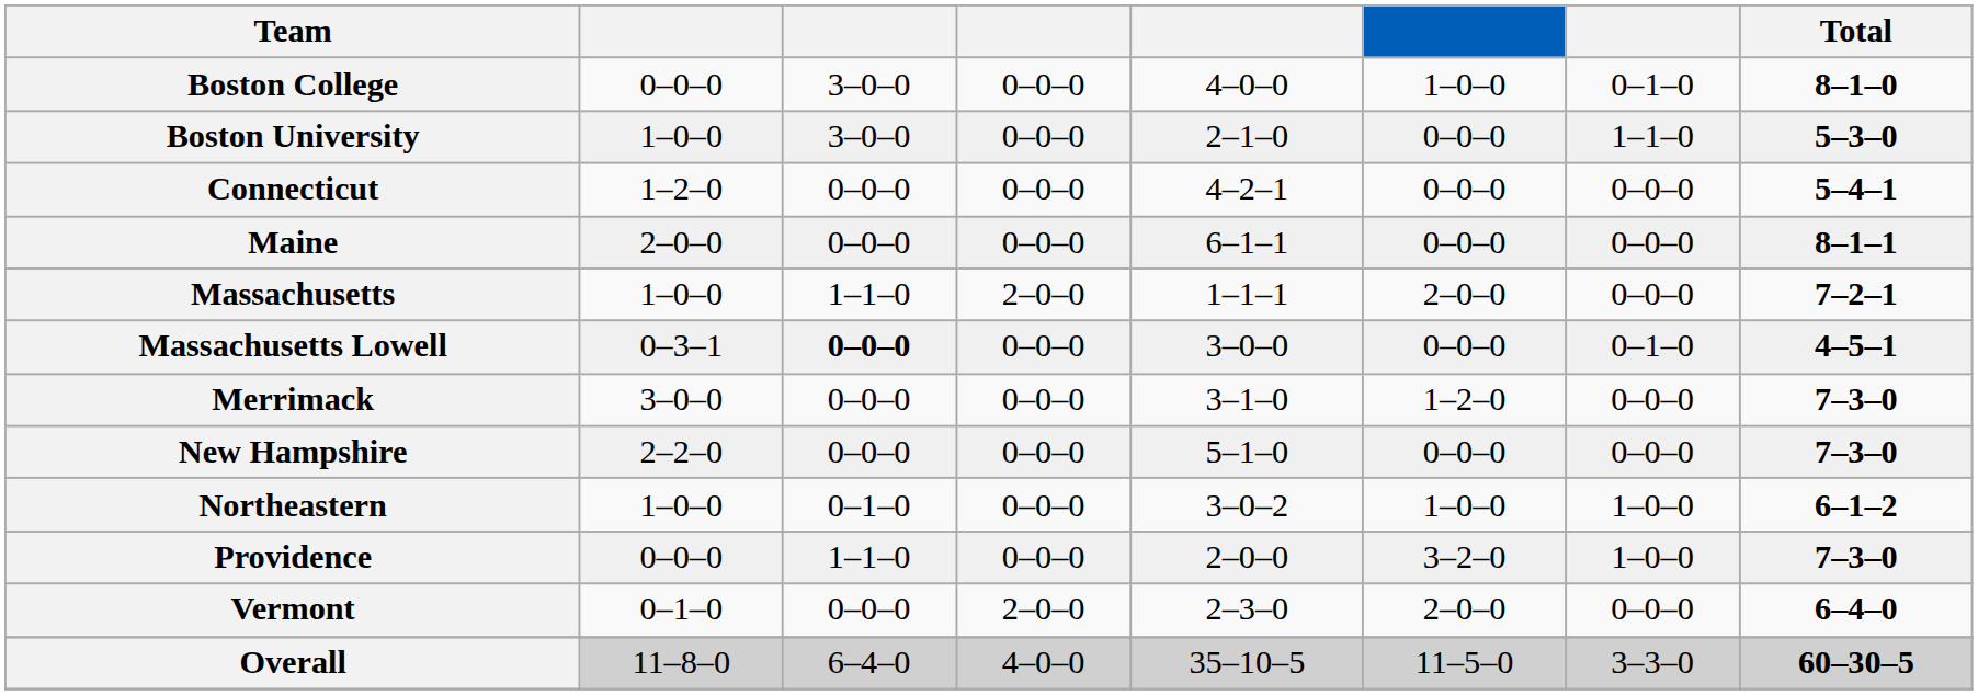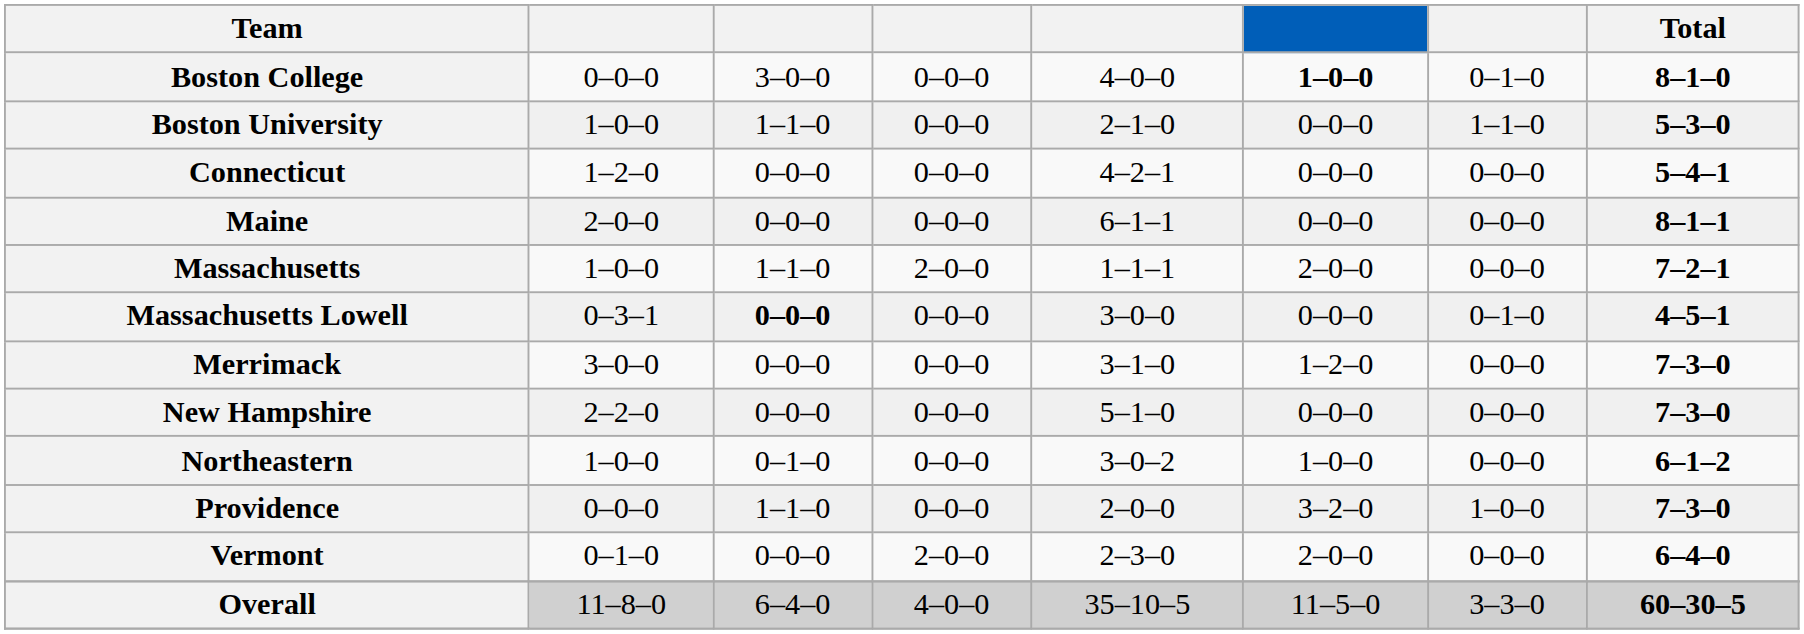Boston College | column 6: normal -> bold
Boston University | column 3: 3–0–0 -> 1–1–0
Northeastern | column 7: 1–0–0 -> 0–0–0
